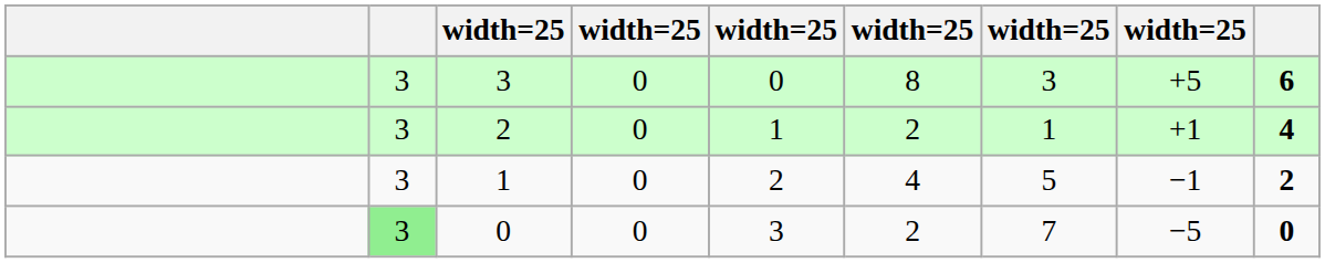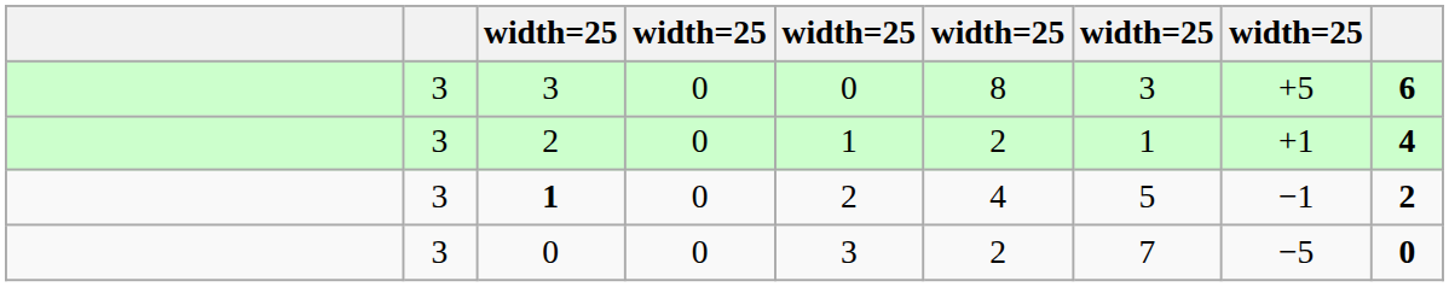row 4 | column 3: normal -> bold
row 5 | column 2: lightgreen background -> no background
